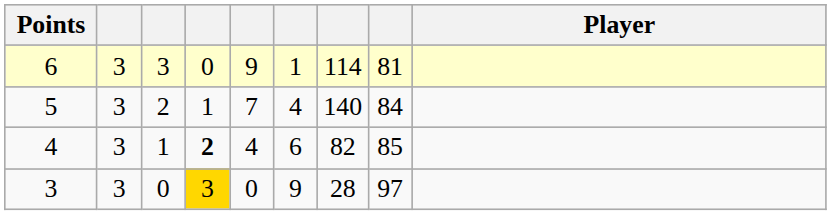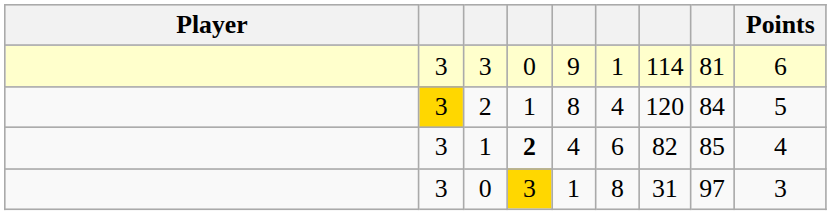columns swapped: Player <-> Points
row 3 | column 2: no background -> gold background
row 3 | column 5: 7 -> 8
row 3 | column 7: 140 -> 120
row 5 | column 5: 0 -> 1
row 5 | column 6: 9 -> 8
row 5 | column 7: 28 -> 31
